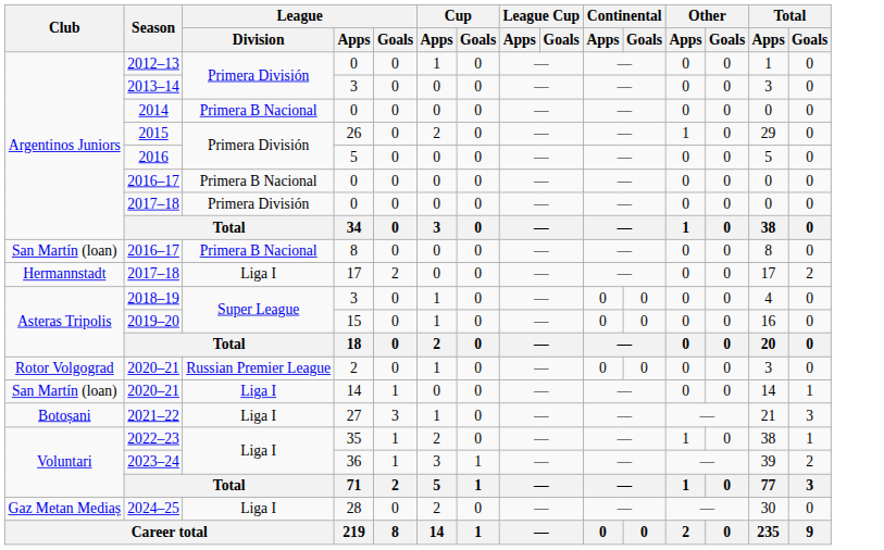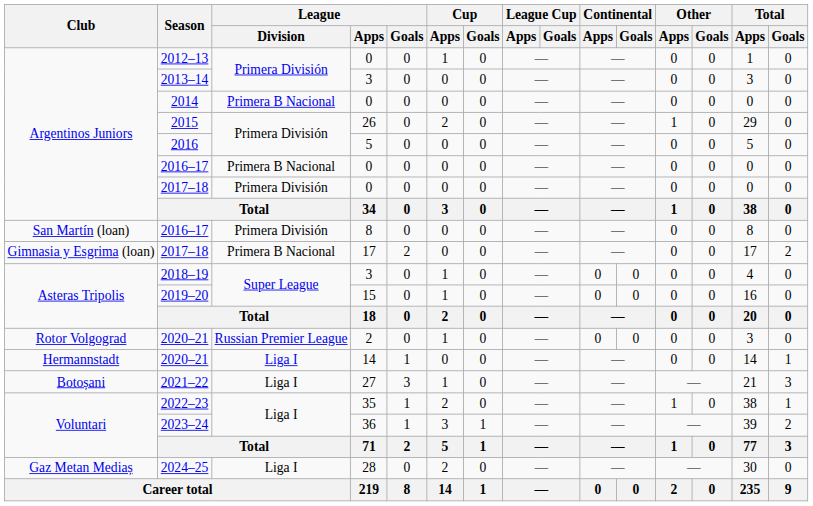2016–17 / 8 | League / Division: Primera B Nacional -> Primera División
2017–18 / 17 | Club: Hermannstadt -> Gimnasia y Esgrima (loan)
2017–18 / 17 | League / Division: Liga I -> Primera B Nacional
2020–21 / 14 | Club: San Martín (loan) -> Hermannstadt
